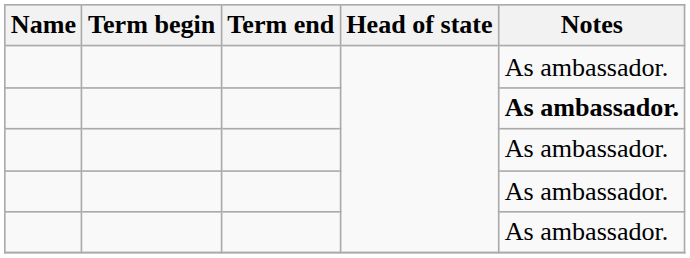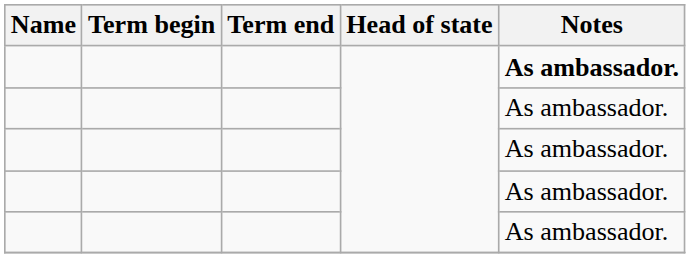row 2 | Notes: normal -> bold
row 3 | Notes: bold -> normal
